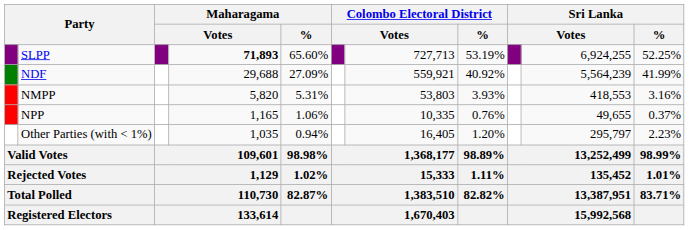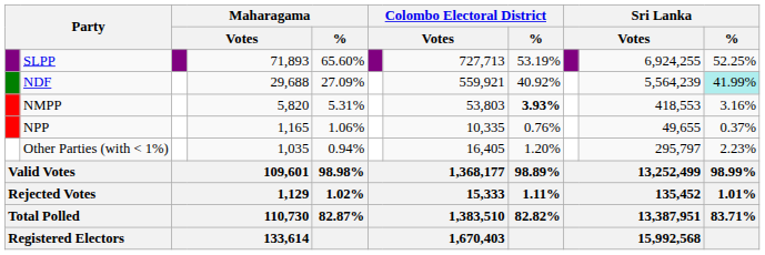SLPP | column 4: bold -> normal
NDF | Sri Lanka / %: no background -> paleturquoise background
NMPP | Colombo Electoral District / %: normal -> bold
